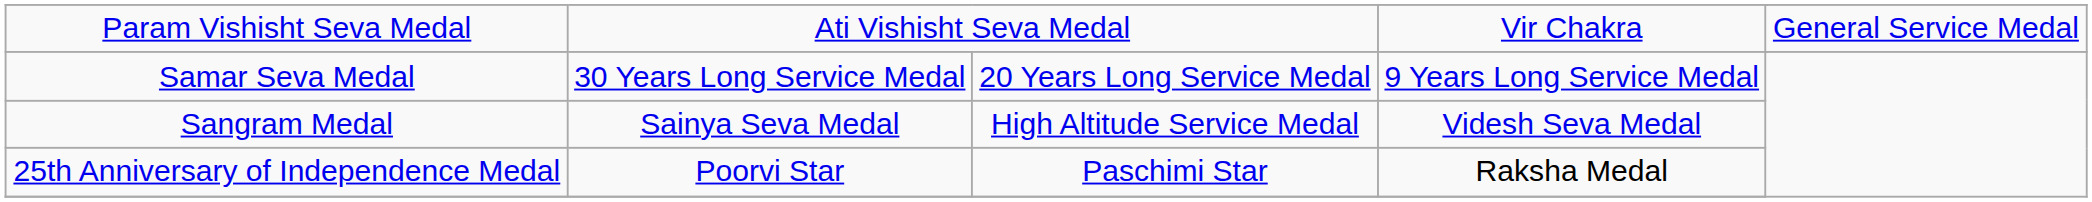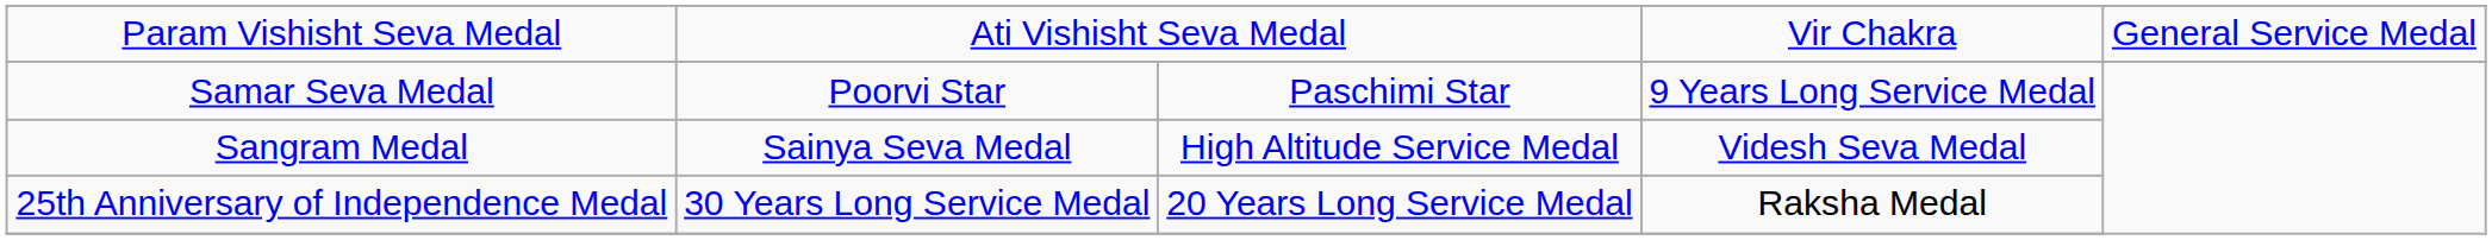Samar Seva Medal | column 2: 30 Years Long Service Medal -> Poorvi Star
Samar Seva Medal | column 3: 20 Years Long Service Medal -> Paschimi Star
25th Anniversary of Independence Medal | column 2: Poorvi Star -> 30 Years Long Service Medal
25th Anniversary of Independence Medal | column 3: Paschimi Star -> 20 Years Long Service Medal
